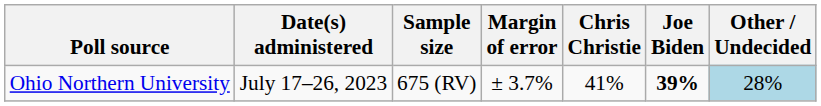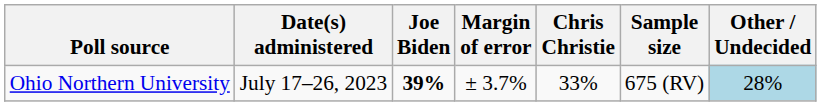columns swapped: Sample size <-> Joe Biden
Ohio Northern University | Chris Christie: 41% -> 33%
